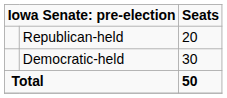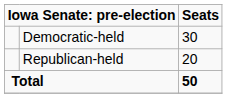rows swapped: Democratic-held <-> Republican-held
